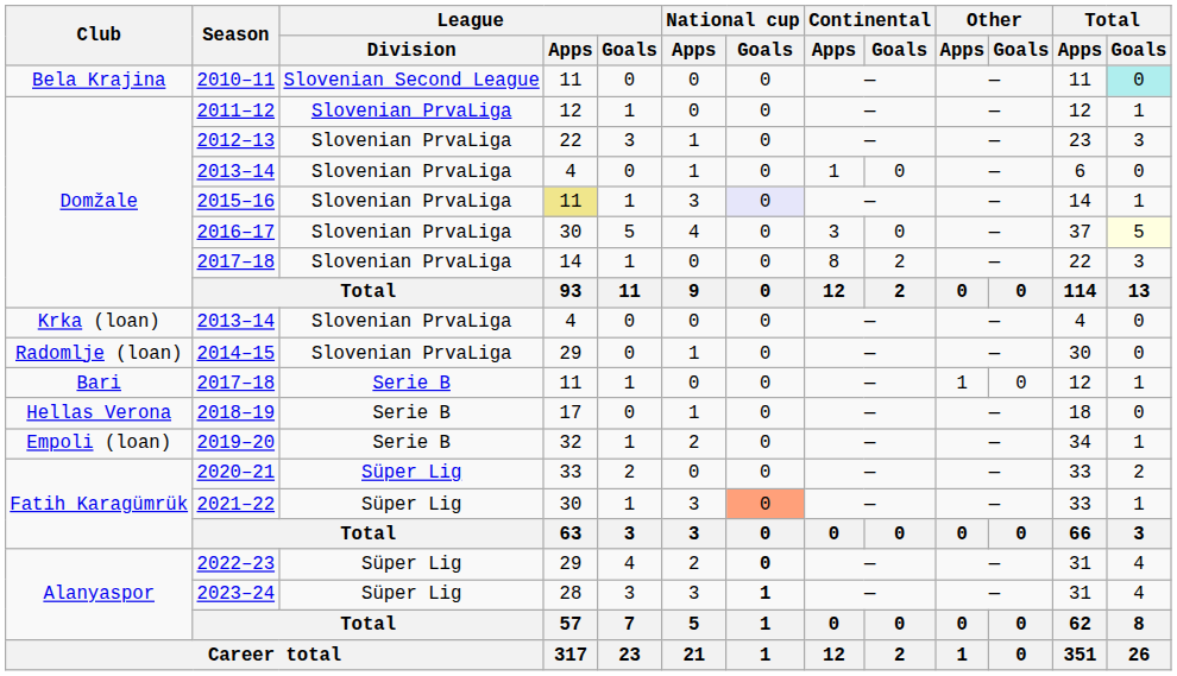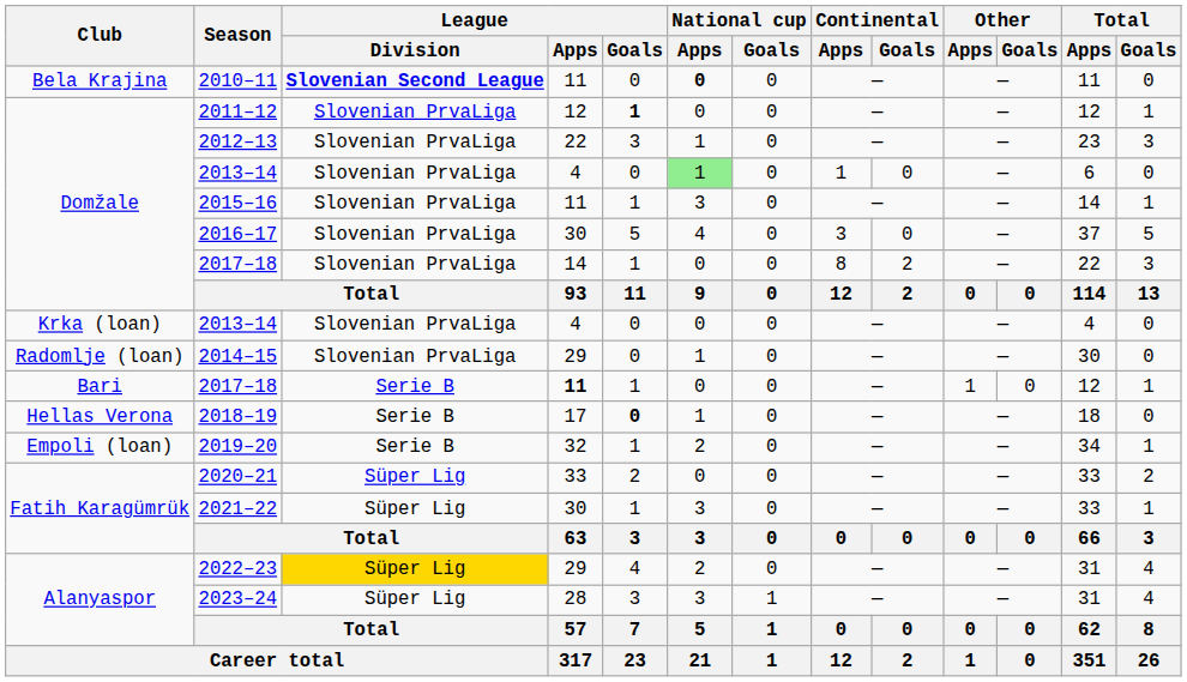2010–11 | League / Division: normal -> bold
2010–11 | National cup / Apps: normal -> bold
2010–11 | Total / Goals: paleturquoise background -> no background
2011–12 | League / Goals: normal -> bold
Domžale / 2013–14 | National cup / Apps: no background -> lightgreen background
2015–16 | League / Apps: khaki background -> no background
2015–16 | National cup / Goals: lavender background -> no background
2016–17 | Total / Goals: lightyellow background -> no background
Bari / 2017–18 | League / Apps: normal -> bold
2018–19 | League / Goals: normal -> bold
2021–22 | National cup / Goals: lightsalmon background -> no background
2022–23 | League / Division: no background -> gold background
2022–23 | National cup / Goals: bold -> normal
2023–24 | National cup / Goals: bold -> normal
